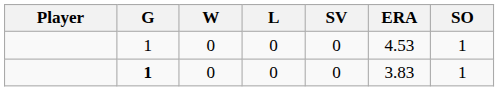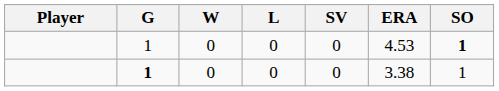row 2 | SO: normal -> bold
row 3 | ERA: 3.83 -> 3.38
